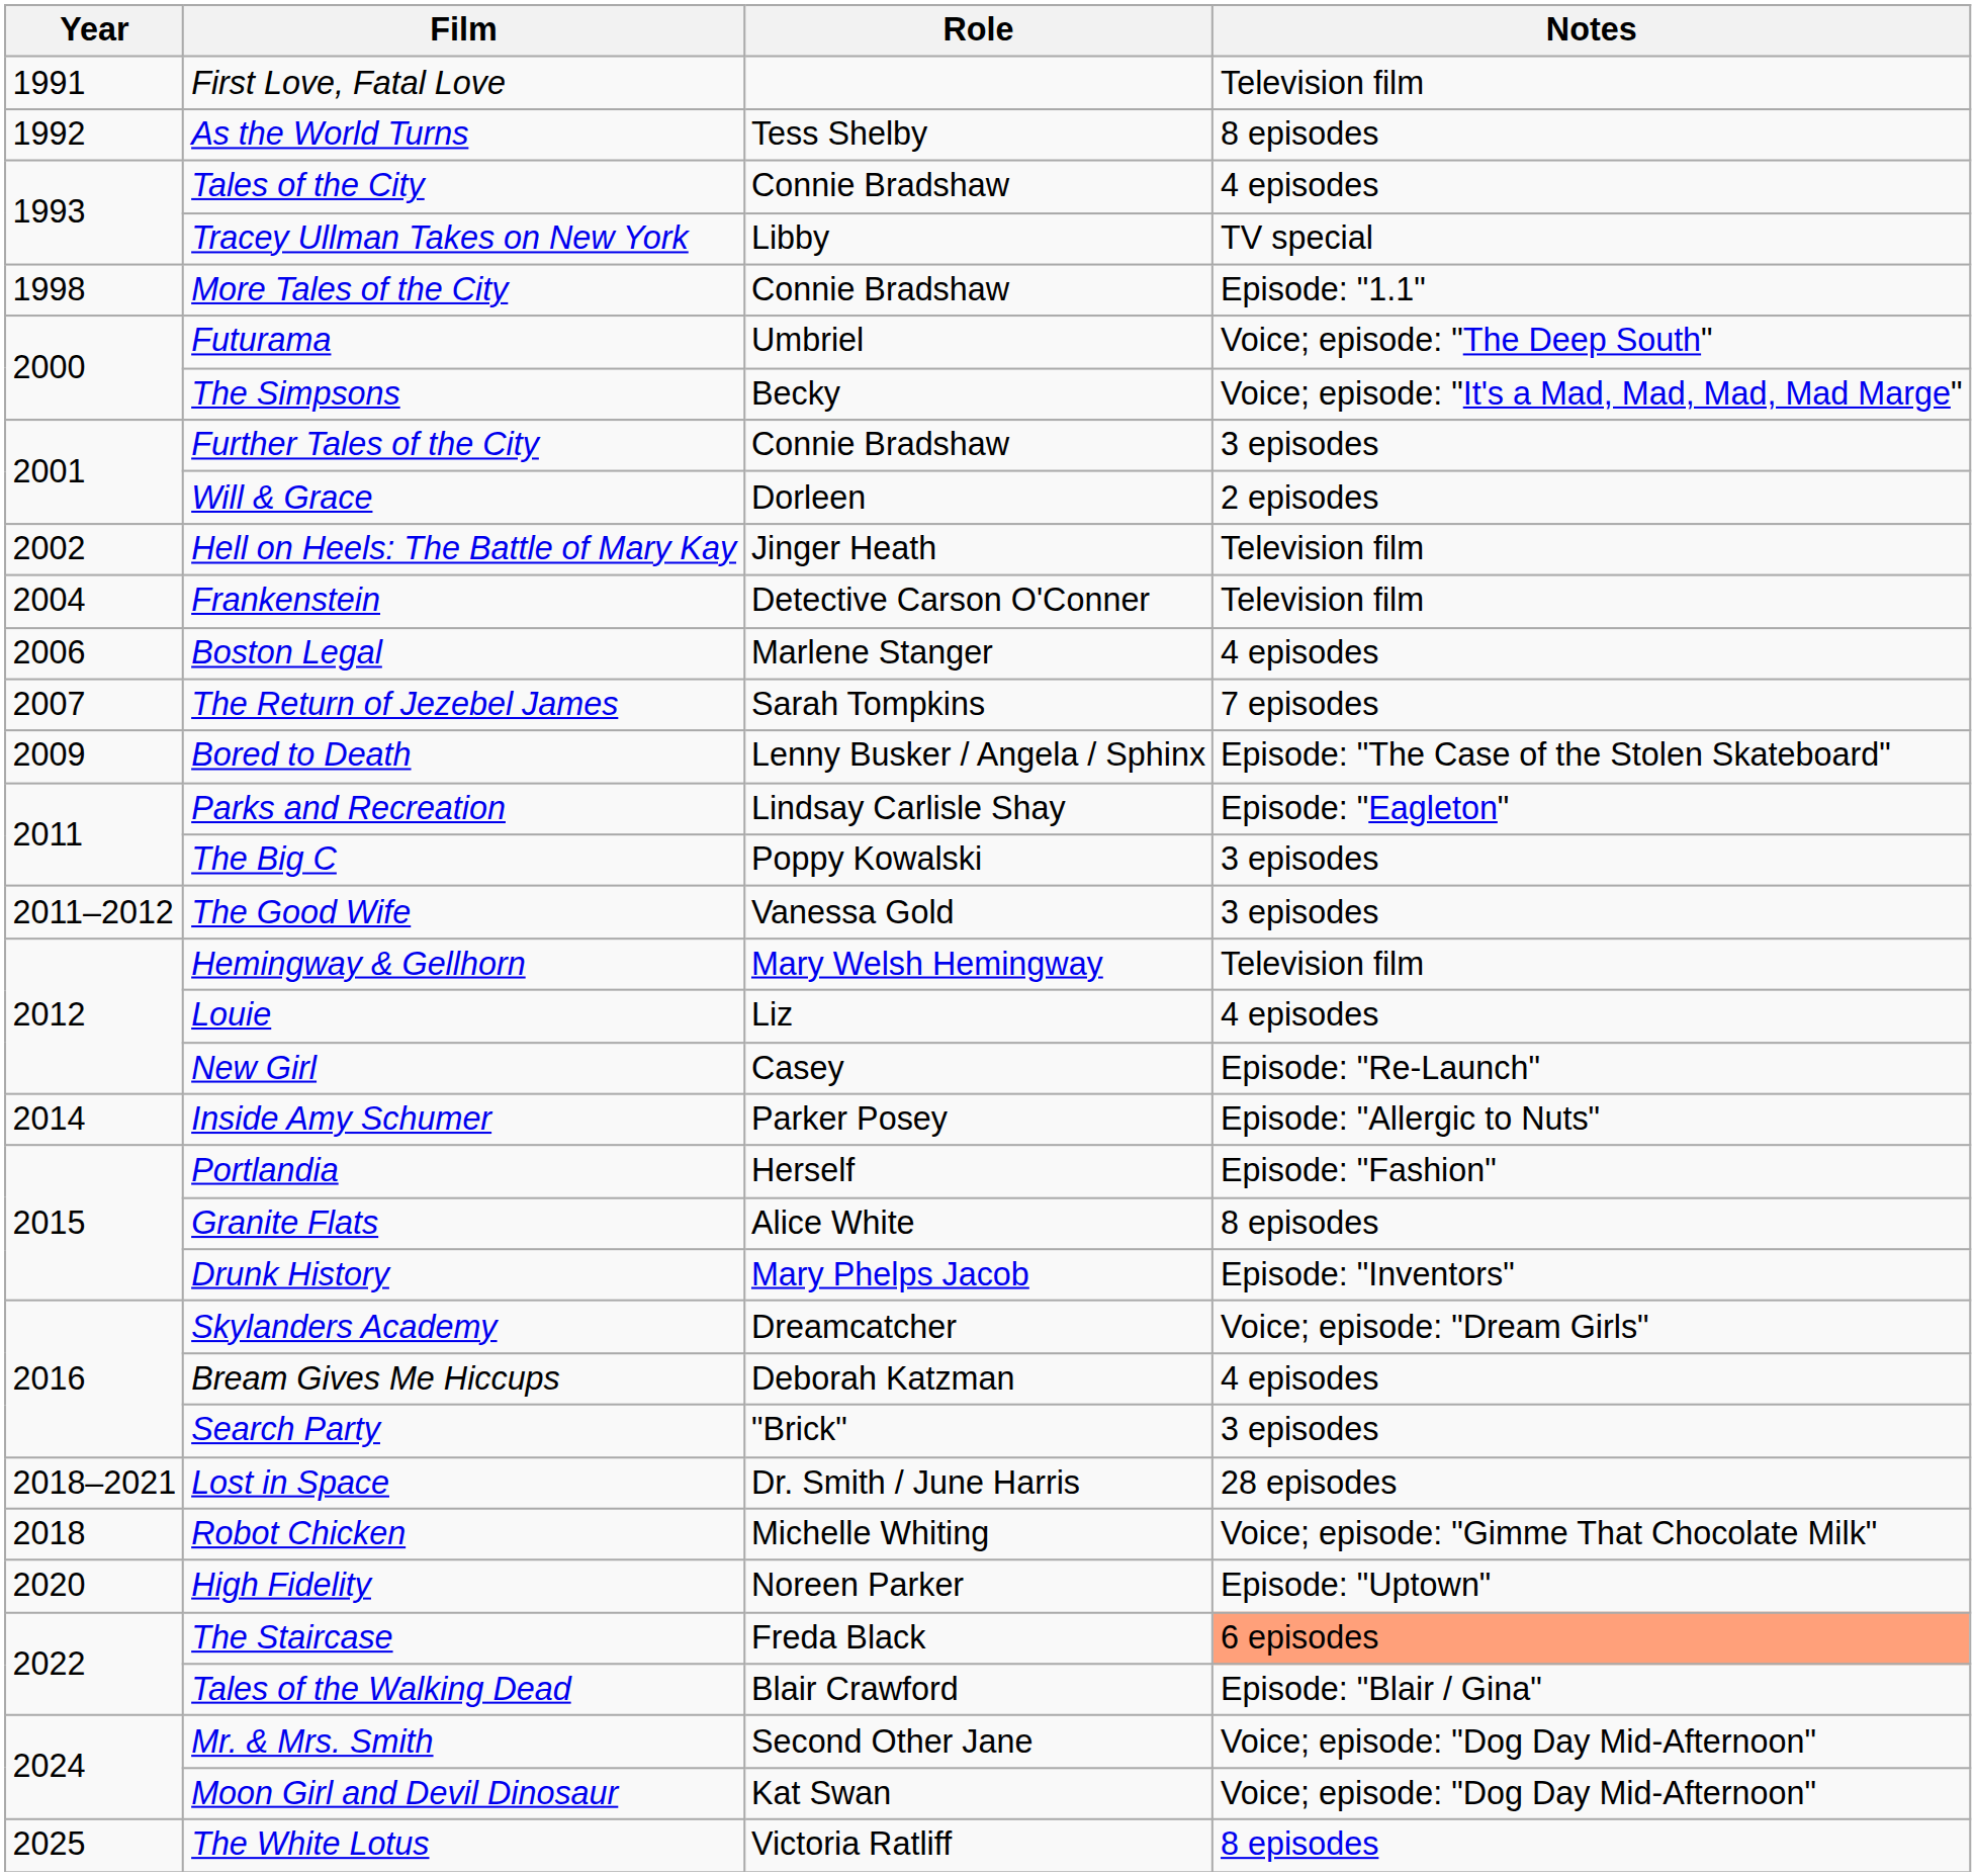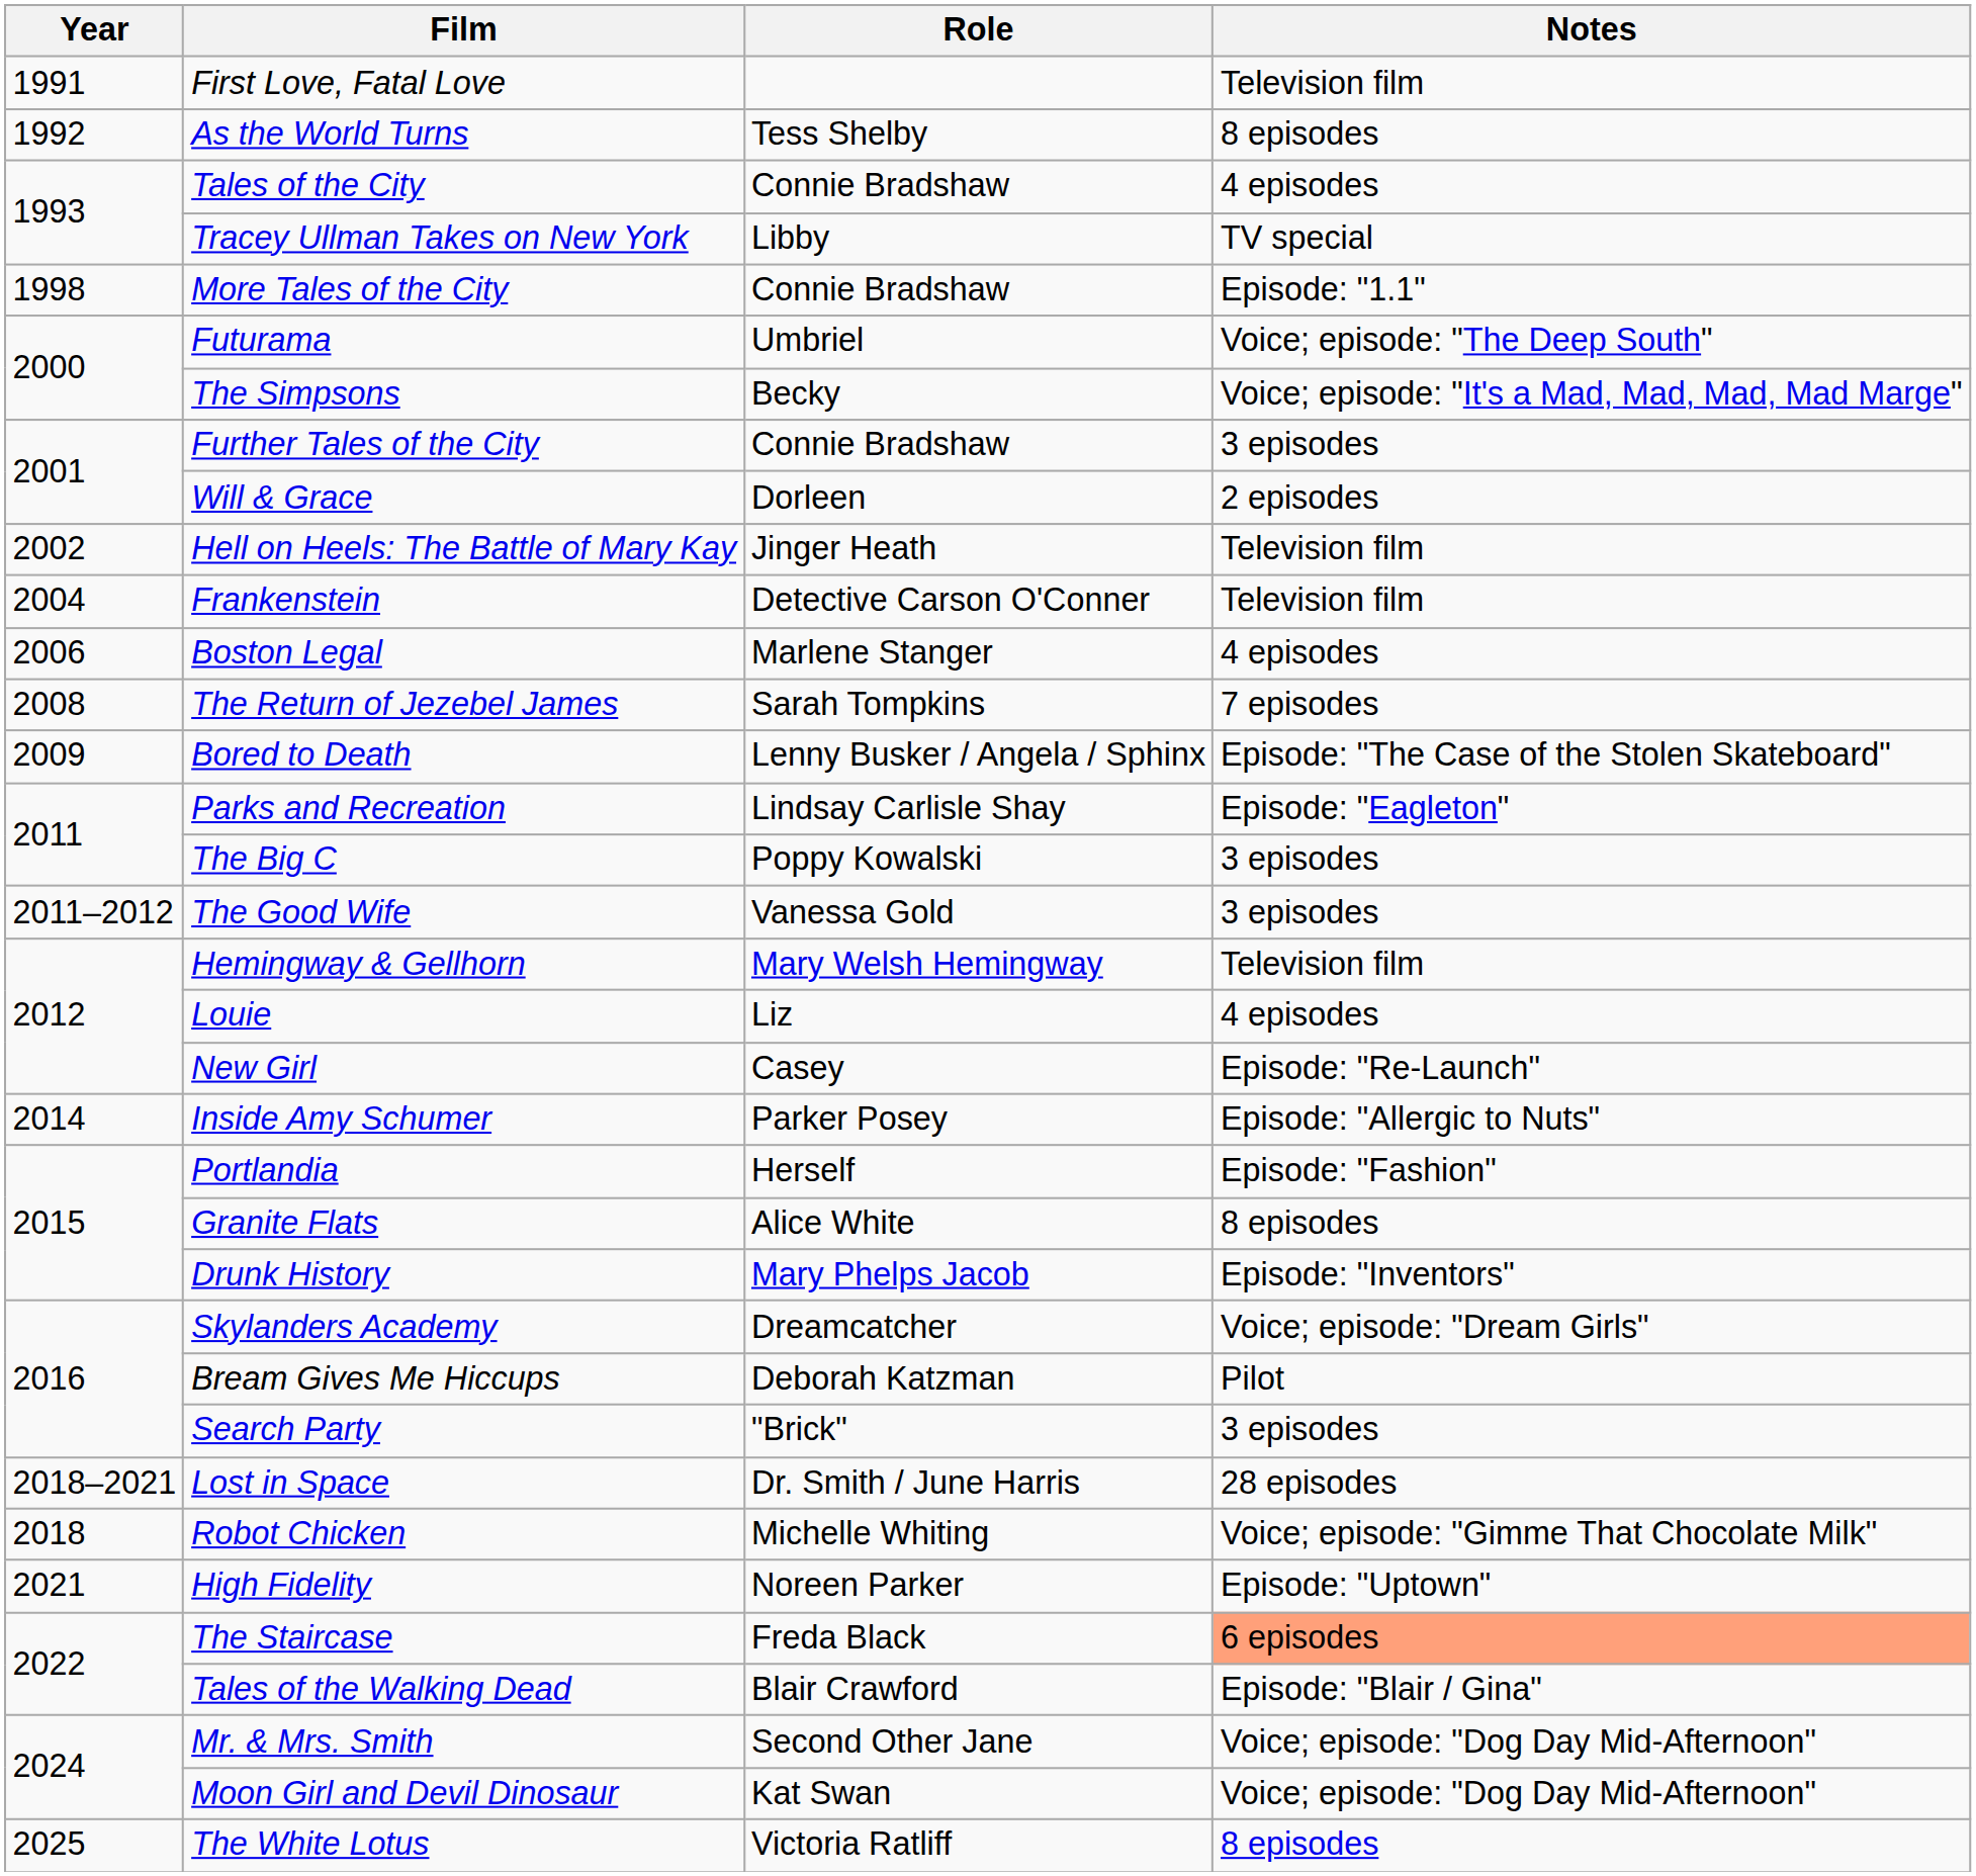The Return of Jezebel James | Year: 2007 -> 2008
Bream Gives Me Hiccups | Notes: 4 episodes -> Pilot
High Fidelity | Year: 2020 -> 2021
